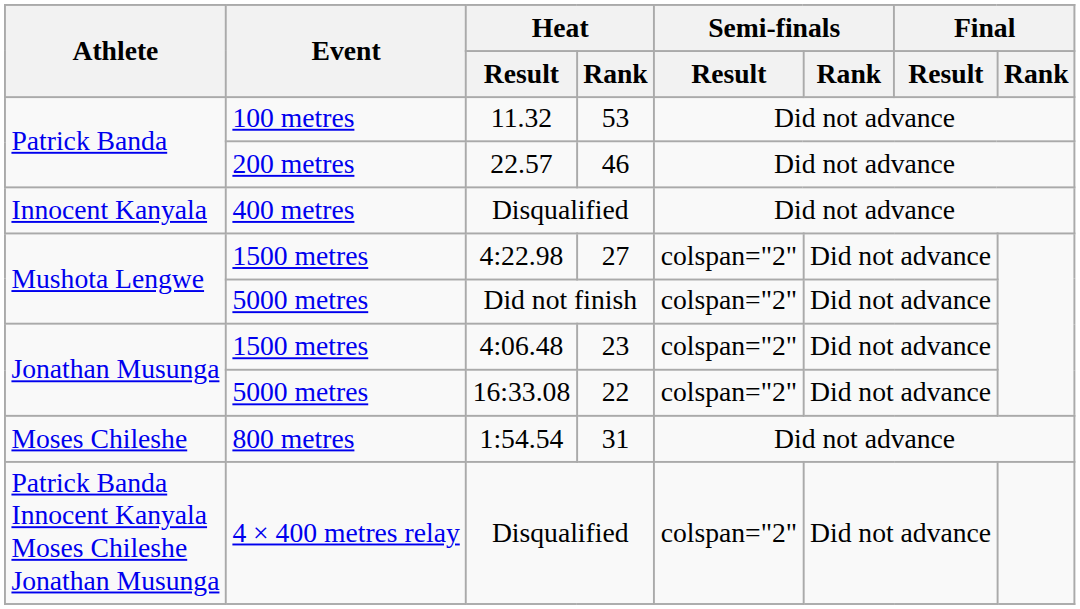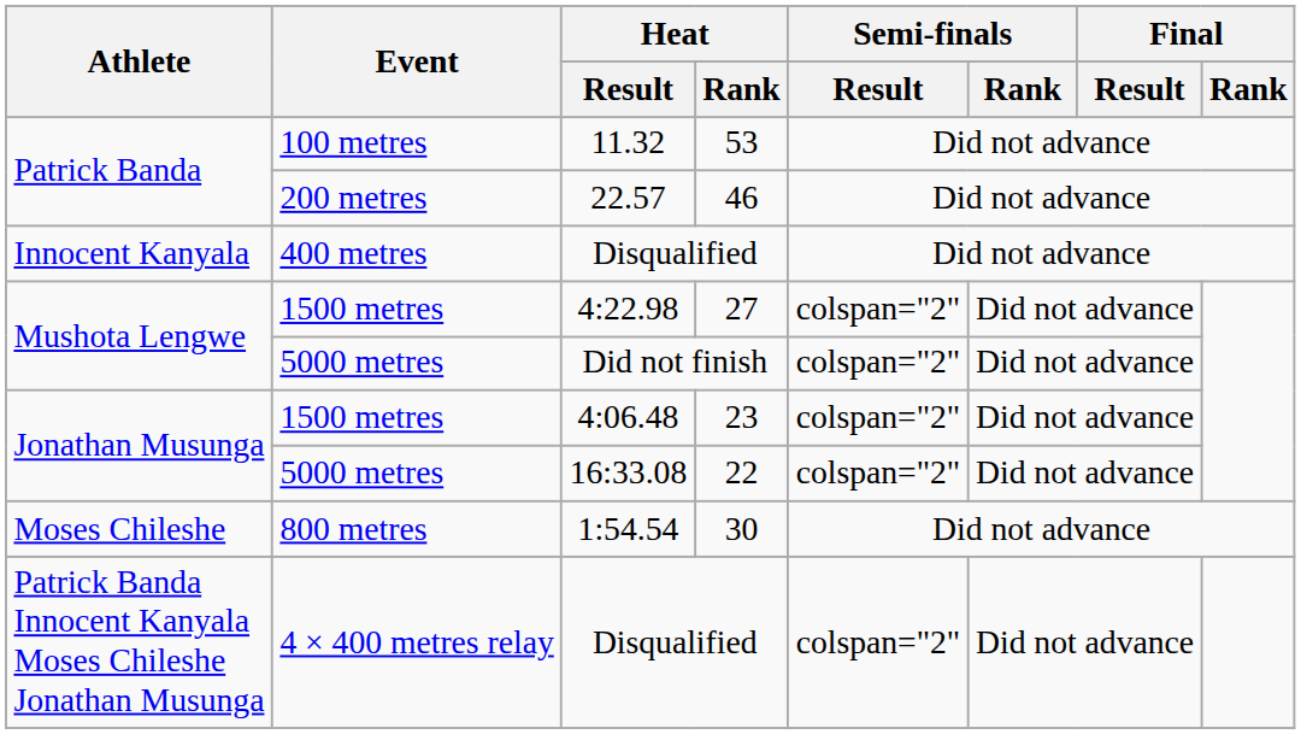1:54.54 | Heat / Rank: 31 -> 30
